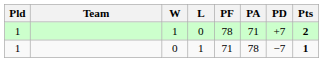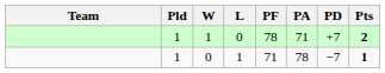columns swapped: Team <-> Pld
